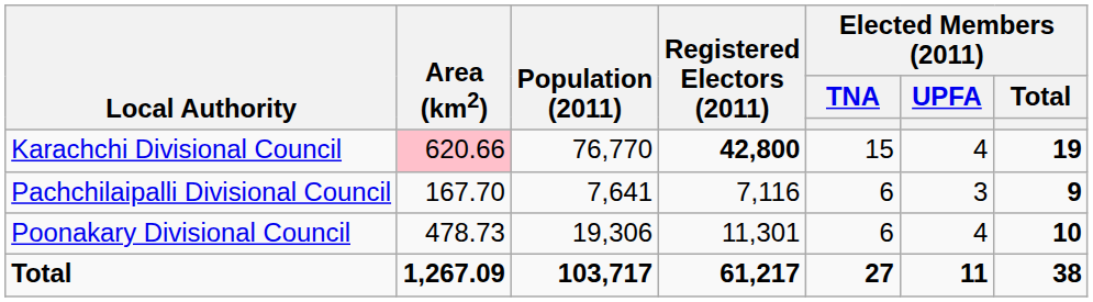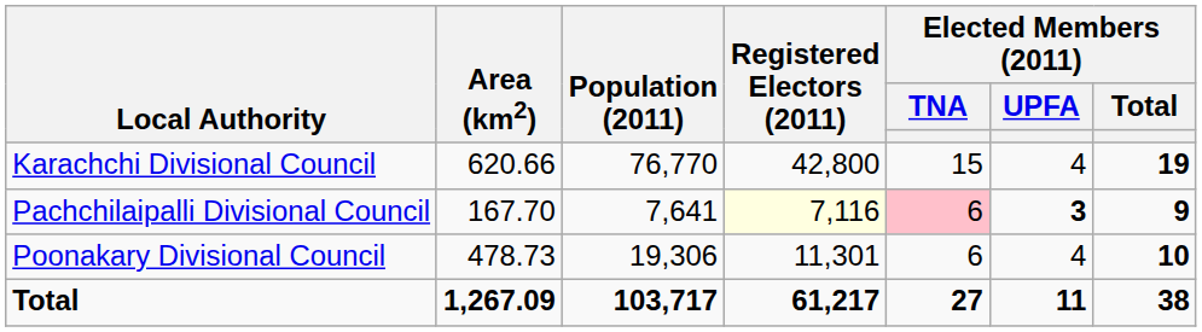Karachchi Divisional Council | Area (km2): pink background -> no background
Karachchi Divisional Council | Registered Electors (2011): bold -> normal
Pachchilaipalli Divisional Council | Registered Electors (2011): no background -> lightyellow background
Pachchilaipalli Divisional Council | Elected Members (2011) / TNA: no background -> pink background
Pachchilaipalli Divisional Council | Elected Members (2011) / UPFA: normal -> bold
